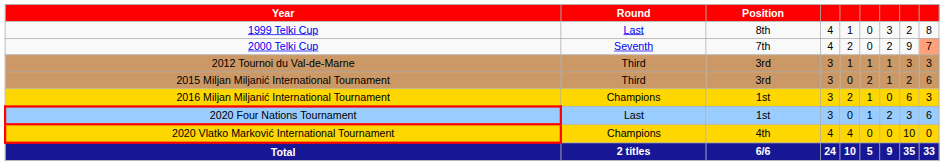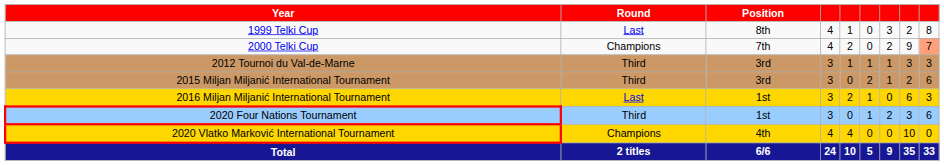2000 Telki Cup | Round: Seventh -> Champions
2016 Miljan Miljanić International Tournament | Round: Champions -> Last
2020 Four Nations Tournament | Round: Last -> Third
